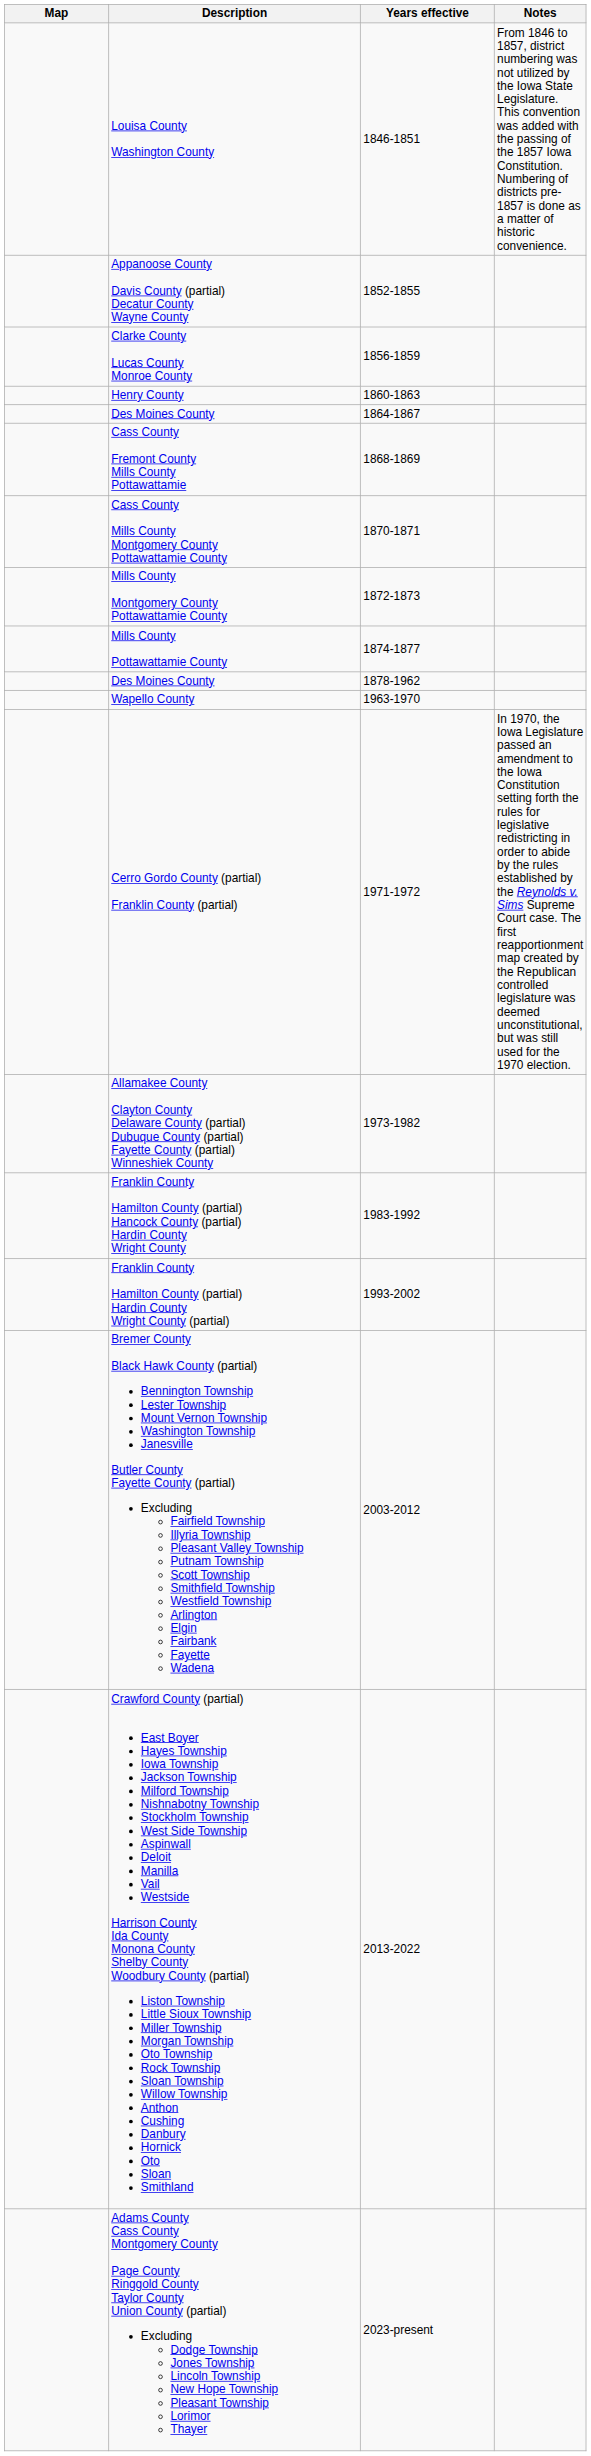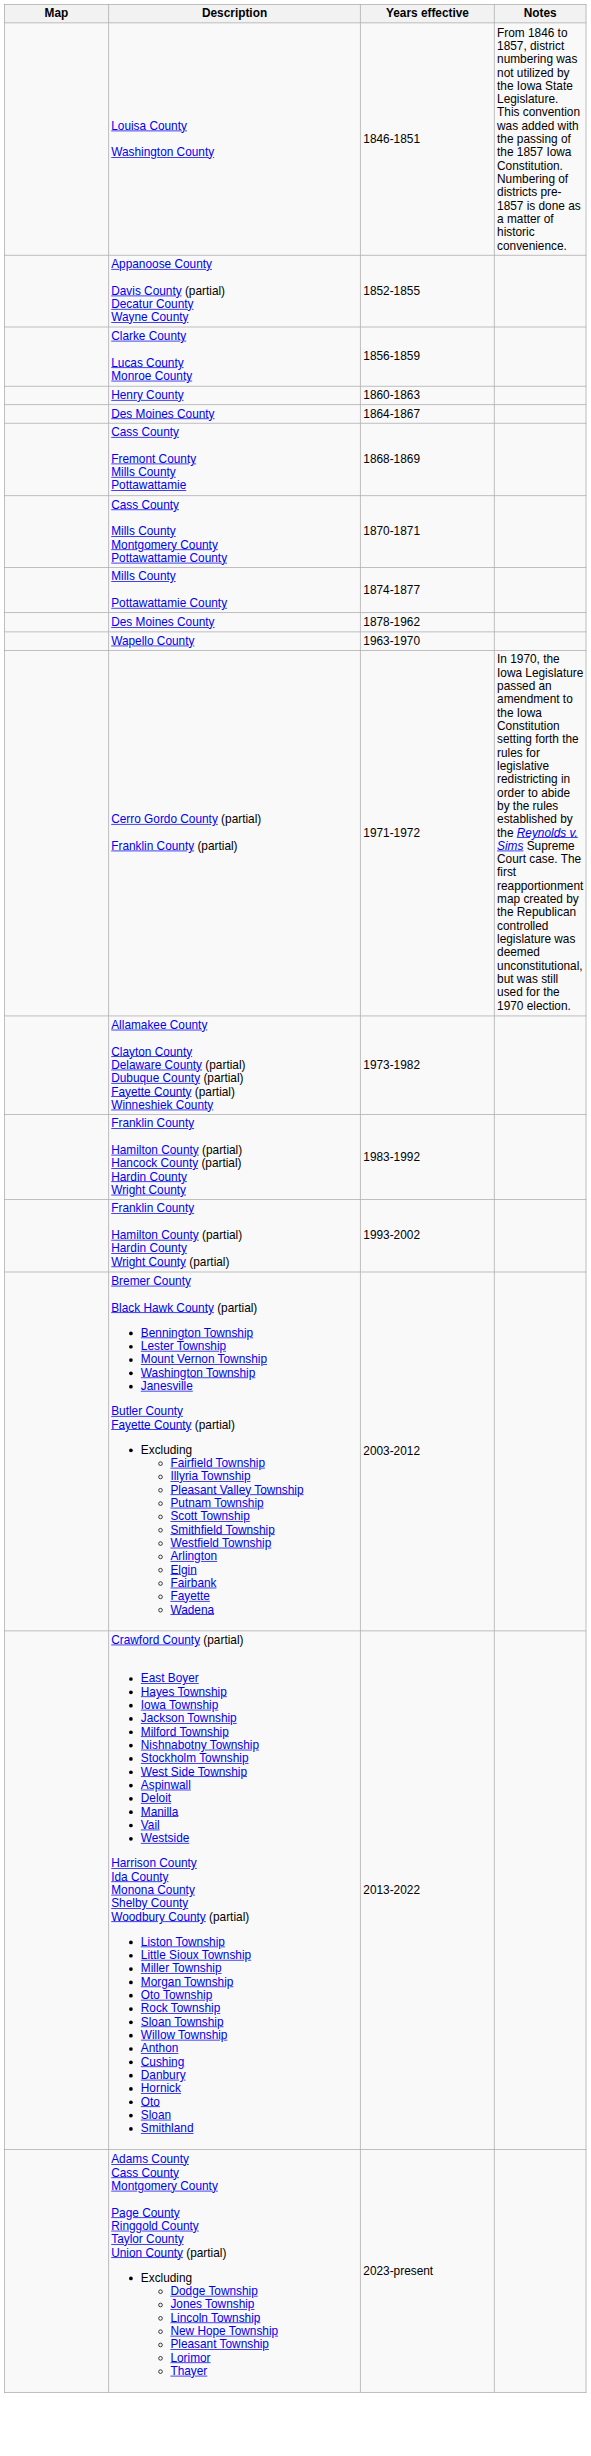- row: Mills County Montgomery County Pottawattamie County | 1872-1873
